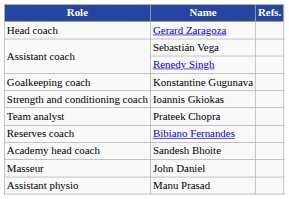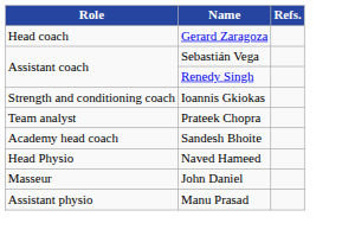- row: Goalkeeping coach | Konstantine Gugunava
- row: Reserves coach | Bibiano Fernandes
+ row: Head Physio | Naved Hameed
